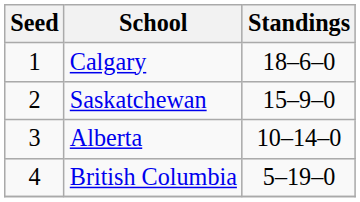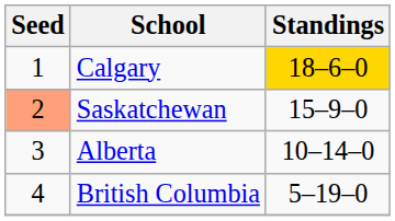Calgary | Standings: no background -> gold background
Saskatchewan | Seed: no background -> lightsalmon background
